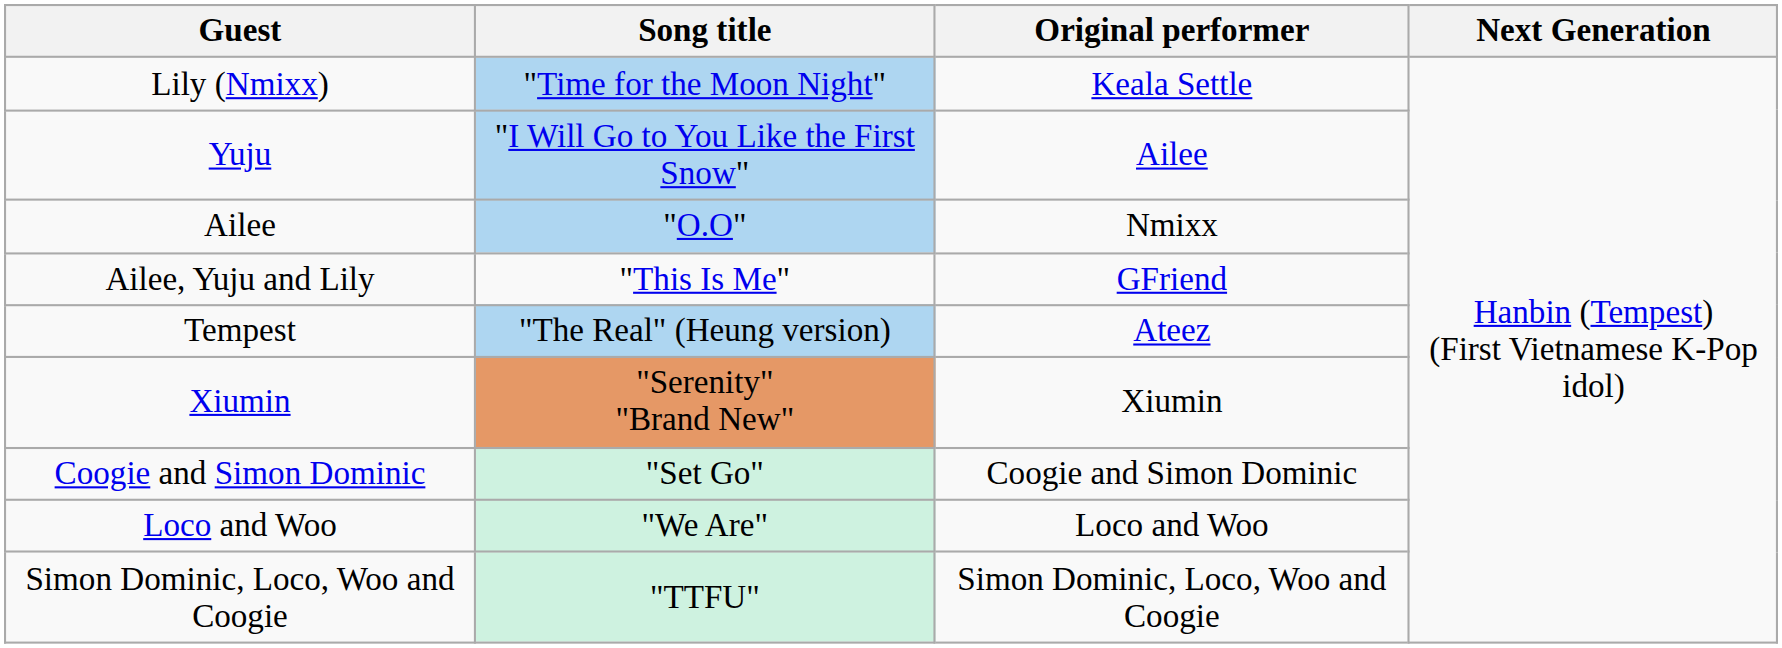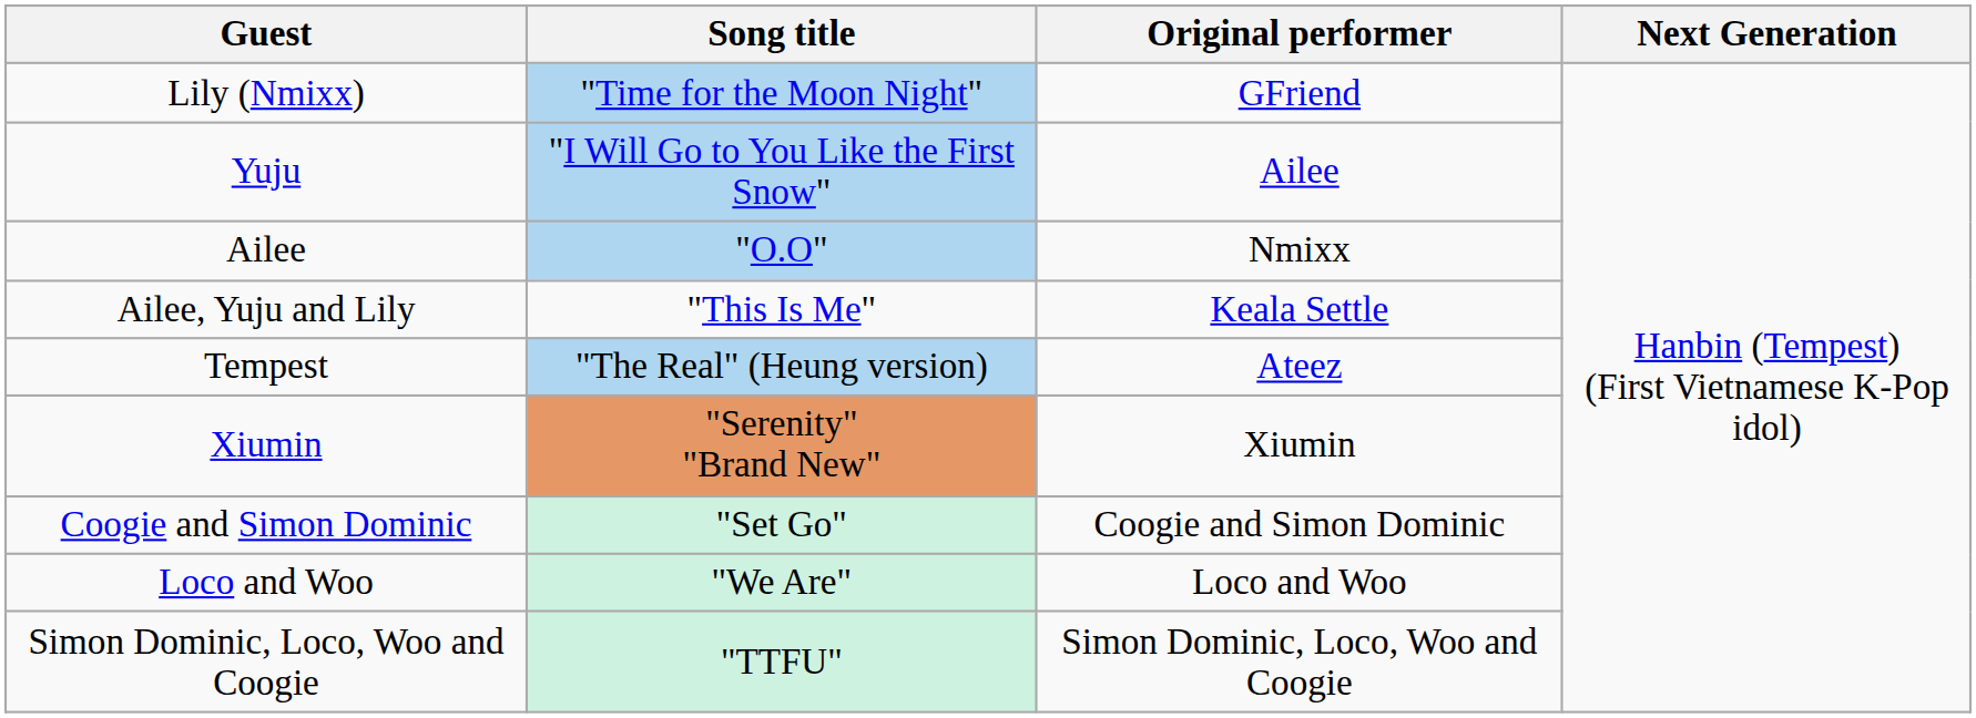Lily (Nmixx) | Original performer: Keala Settle -> GFriend
Ailee, Yuju and Lily | Original performer: GFriend -> Keala Settle
